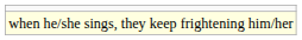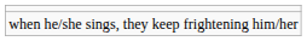row 2 | column 1: lightyellow background -> no background
